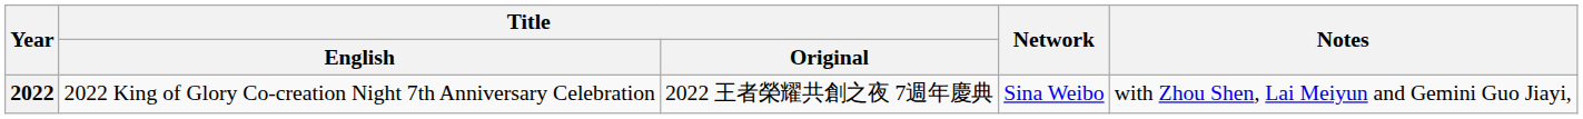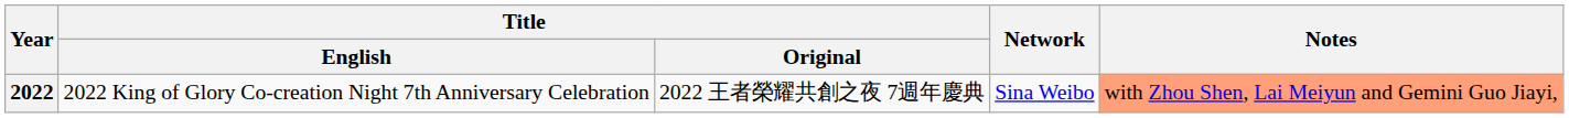2022 | Notes: no background -> lightsalmon background
